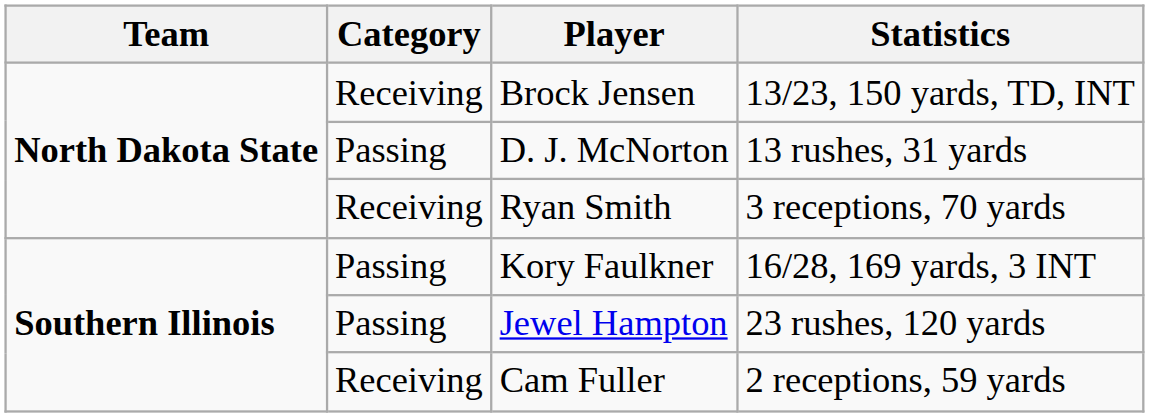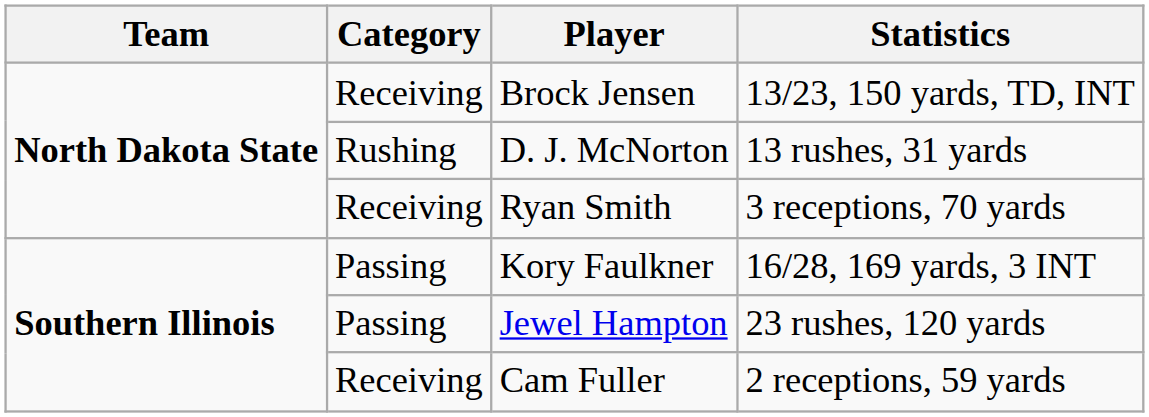D. J. McNorton | Category: Passing -> Rushing
